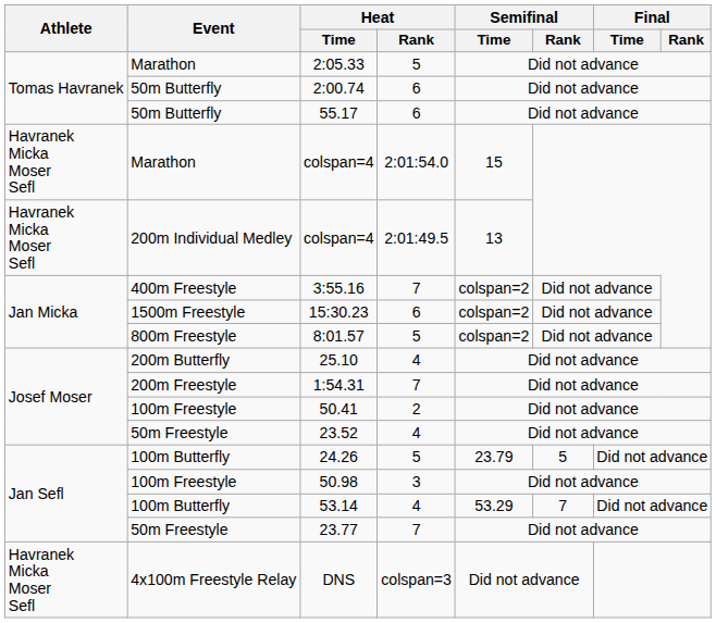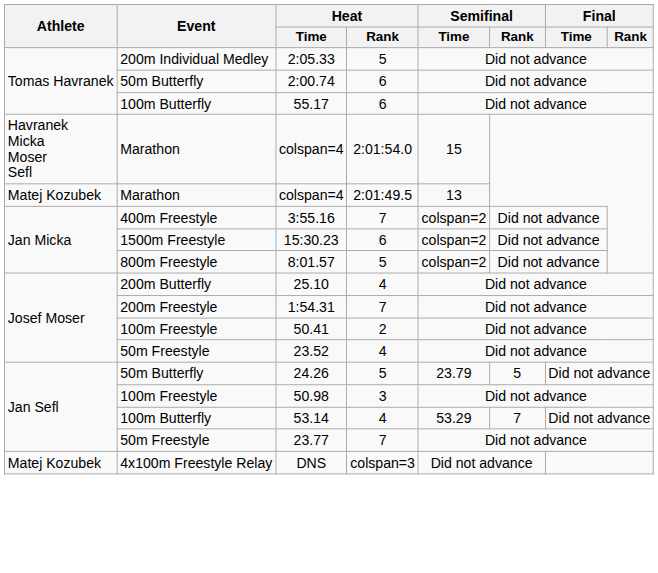2:05.33 | Event: Marathon -> 200m Individual Medley
55.17 | Event: 50m Butterfly -> 100m Butterfly
colspan=4 / 2:01:49.5 | Athlete: Havranek Micka Moser Sefl -> Matej Kozubek
colspan=4 / 2:01:49.5 | Event: 200m Individual Medley -> Marathon
24.26 | Event: 100m Butterfly -> 50m Butterfly
DNS | Athlete: Havranek Micka Moser Sefl -> Matej Kozubek
